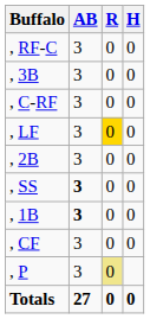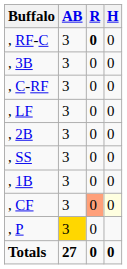, RF-C | R: normal -> bold
, LF | R: gold background -> no background
, SS | AB: bold -> normal
, 1B | AB: bold -> normal
, CF | R: no background -> lightsalmon background
, CF | H: no background -> lightyellow background
, P | AB: no background -> gold background
, P | R: khaki background -> no background
